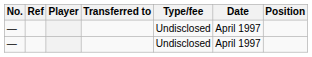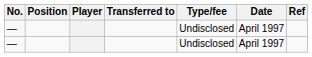columns swapped: Position <-> Ref
